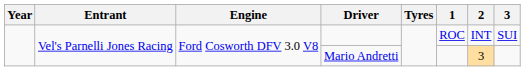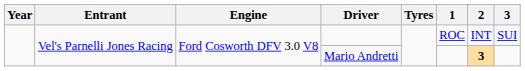Mario Andretti | 2: normal -> bold
